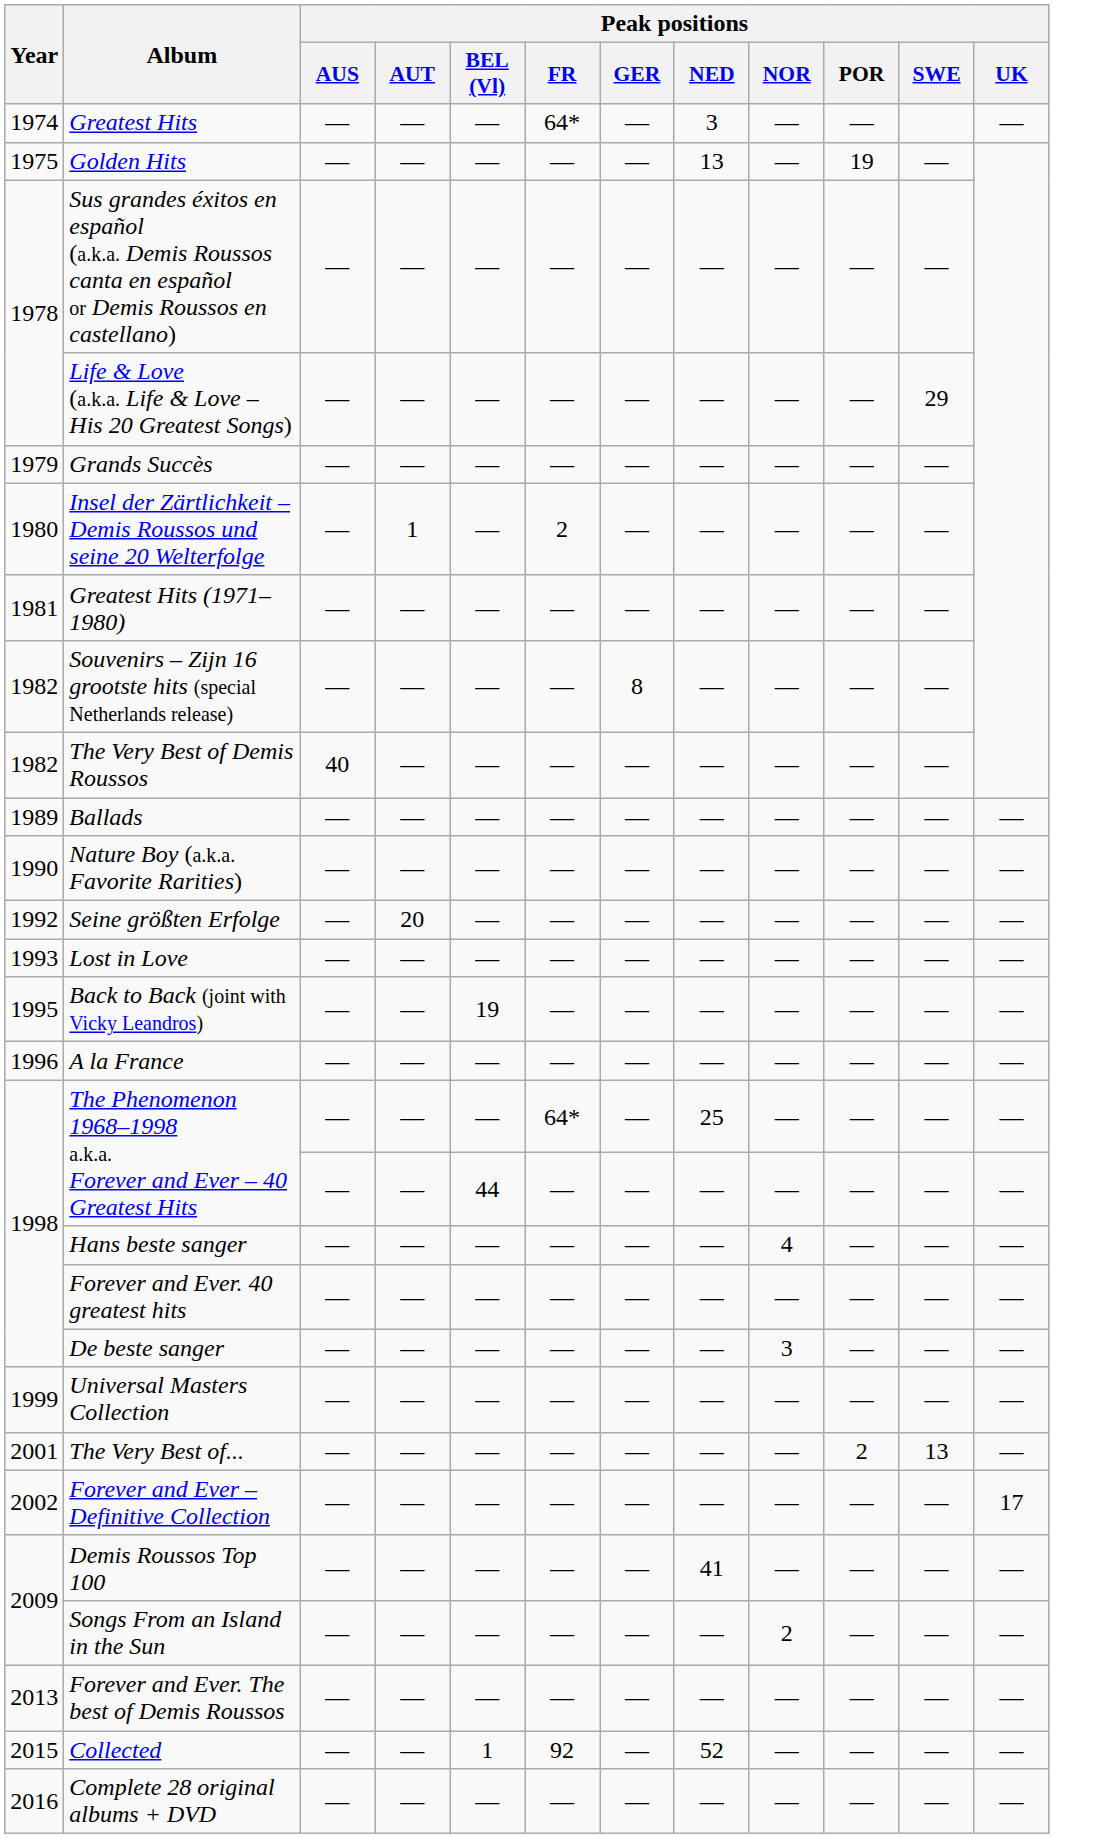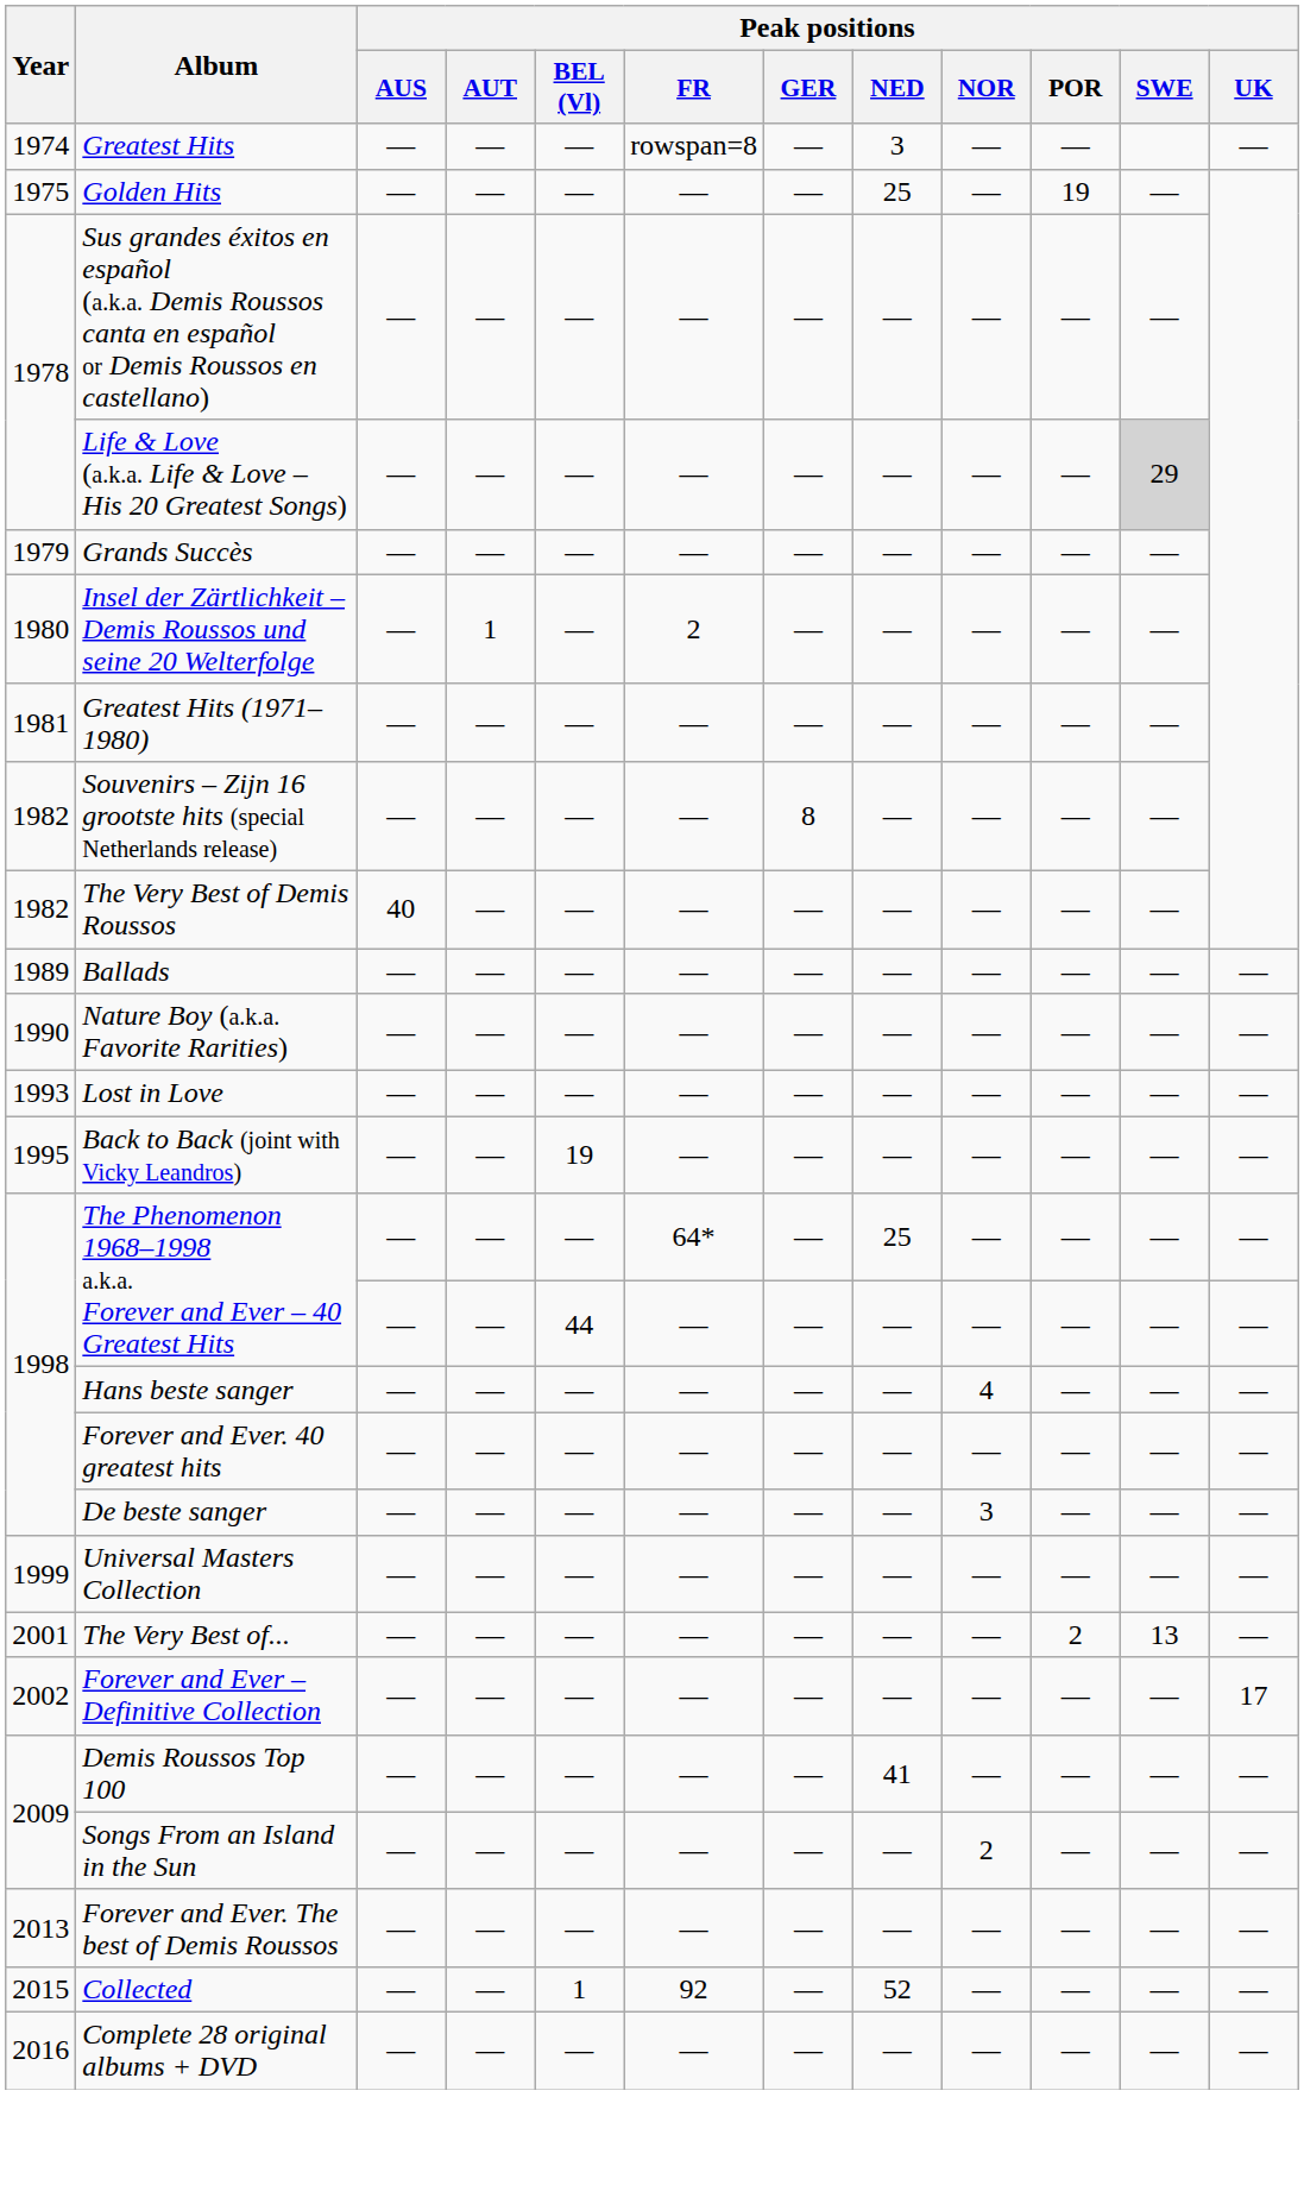Greatest Hits | Peak positions / FR: 64* -> rowspan=8
Golden Hits | Peak positions / NED: 13 -> 25
Life & Love (a.k.a. Life & Love – His 20 Greatest Songs) | Peak positions / SWE: no background -> lightgrey background
- row: 1992 | Seine größten Erfolge | — | 20 | — | — | — | — | — | — | — | —
- row: 1996 | A la France | — | — | — | — | — | — | — | — | — | —
